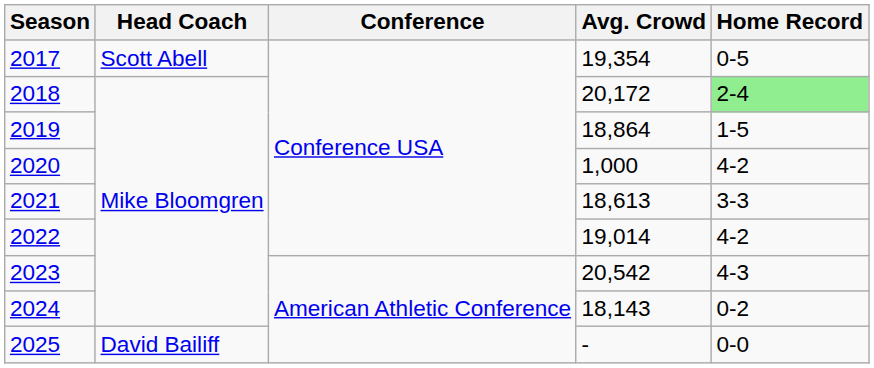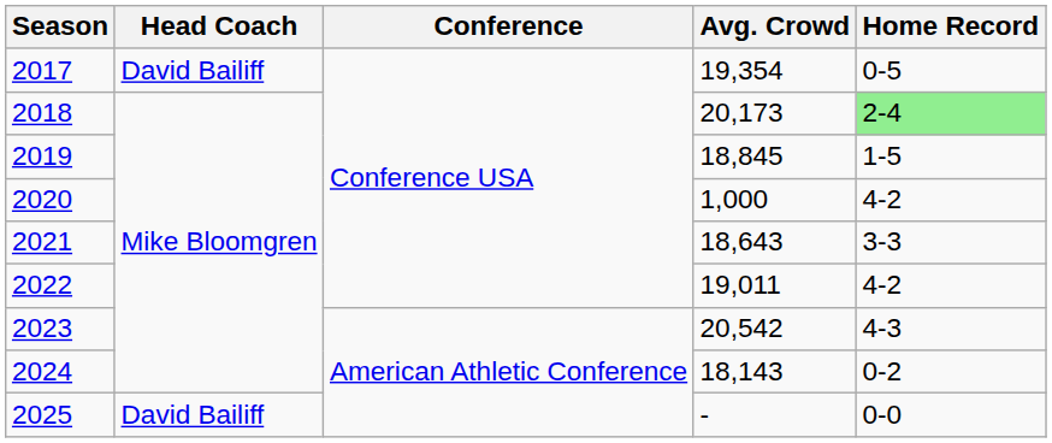2017 | Head Coach: Scott Abell -> David Bailiff
2018 | Avg. Crowd: 20,172 -> 20,173
2019 | Avg. Crowd: 18,864 -> 18,845
2021 | Avg. Crowd: 18,613 -> 18,643
2022 | Avg. Crowd: 19,014 -> 19,011
